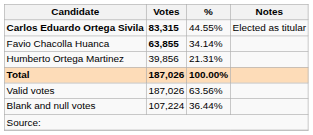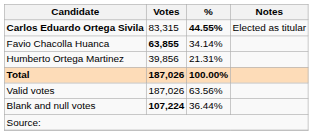Carlos Eduardo Ortega Sivila | Votes: bold -> normal
Carlos Eduardo Ortega Sivila | %: normal -> bold
Blank and null votes | Votes: normal -> bold
